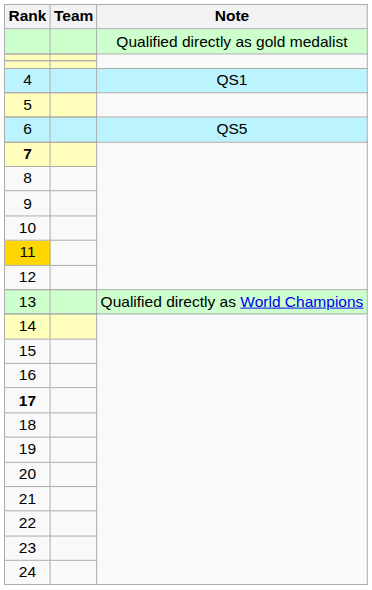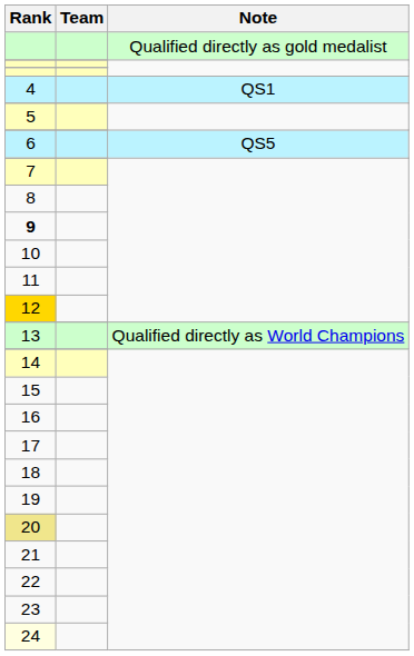7 | Rank: bold -> normal
9 | Rank: normal -> bold
11 | Rank: gold background -> no background
12 | Rank: no background -> gold background
17 | Rank: bold -> normal
20 | Rank: no background -> khaki background
24 | Rank: no background -> lightyellow background
